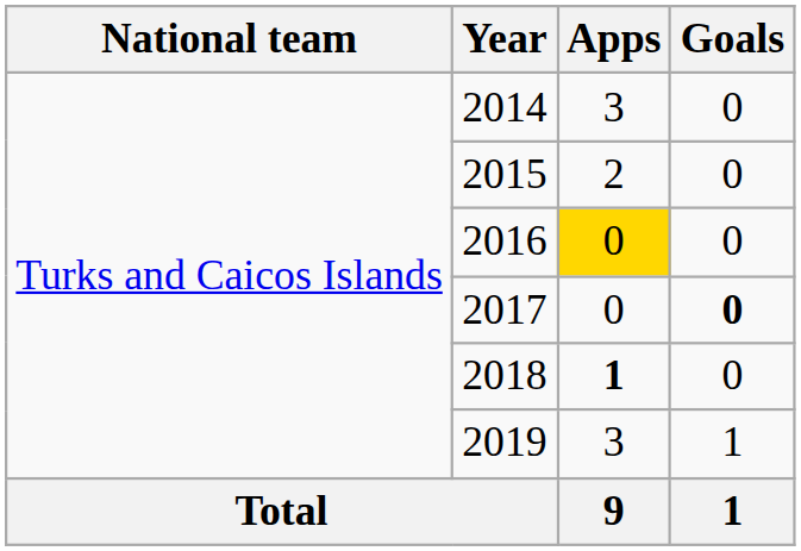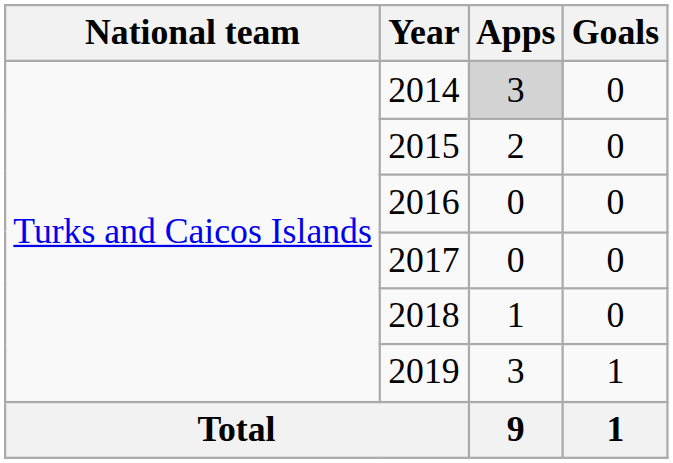2014 | Apps: no background -> lightgrey background
2016 | Apps: gold background -> no background
2017 | Goals: bold -> normal
2018 | Apps: bold -> normal
